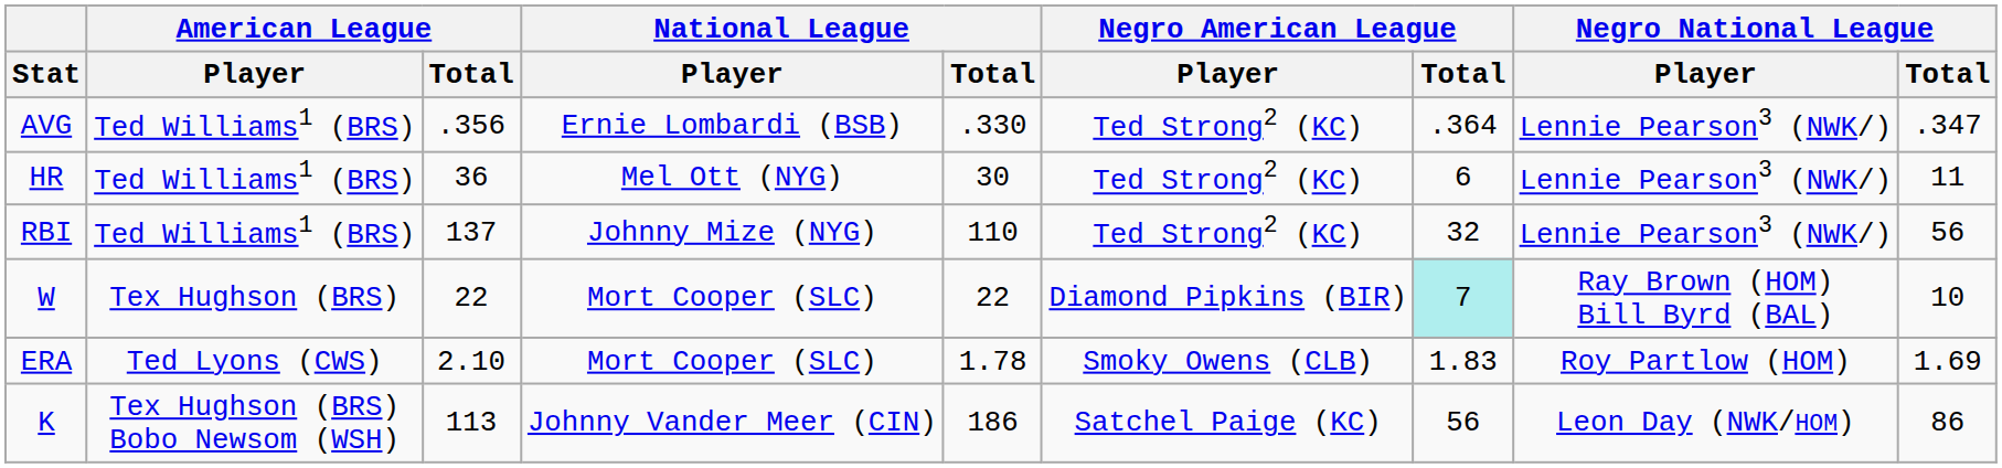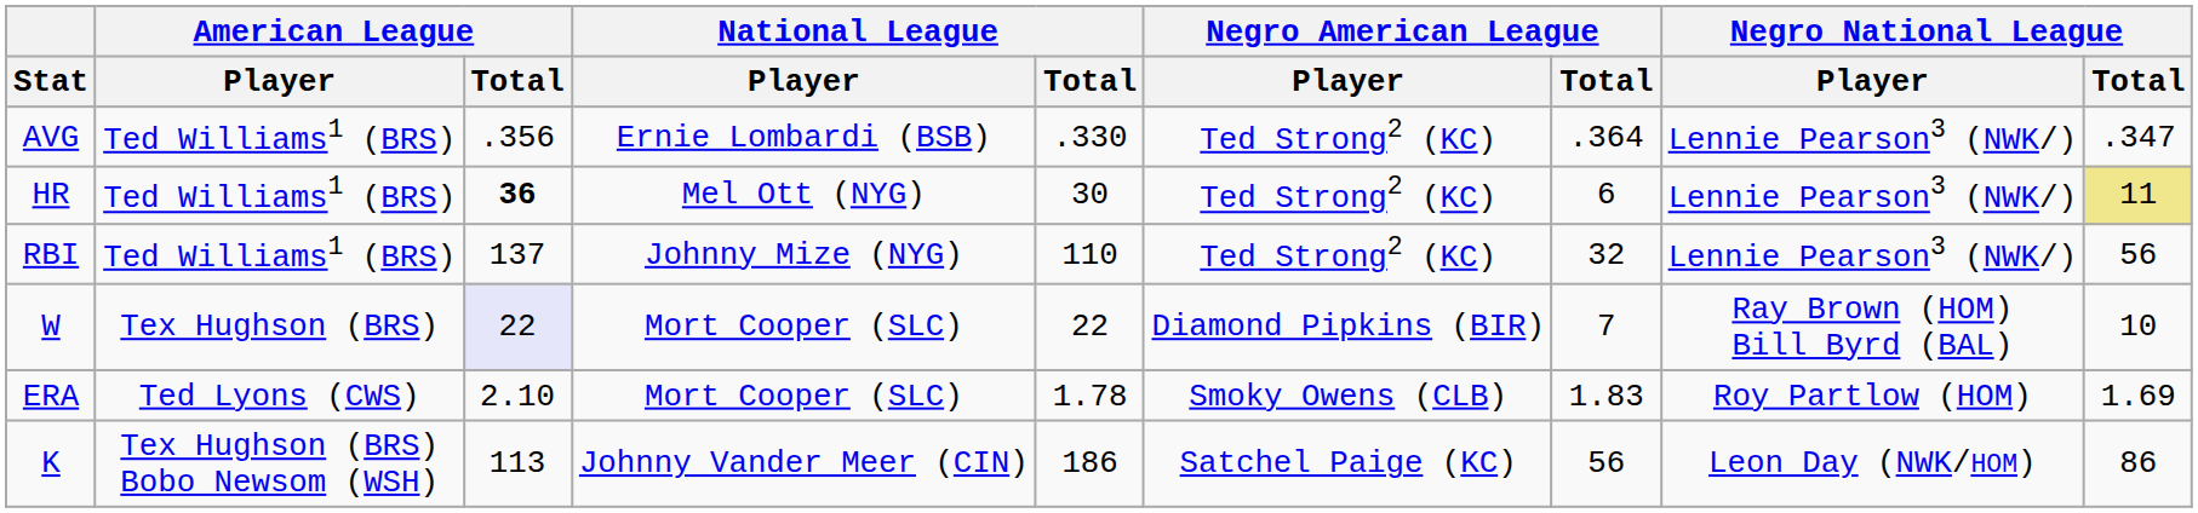HR | American League / Total: normal -> bold
HR | Negro National League / Total: no background -> khaki background
W | American League / Total: no background -> lavender background
W | Negro American League / Total: paleturquoise background -> no background
